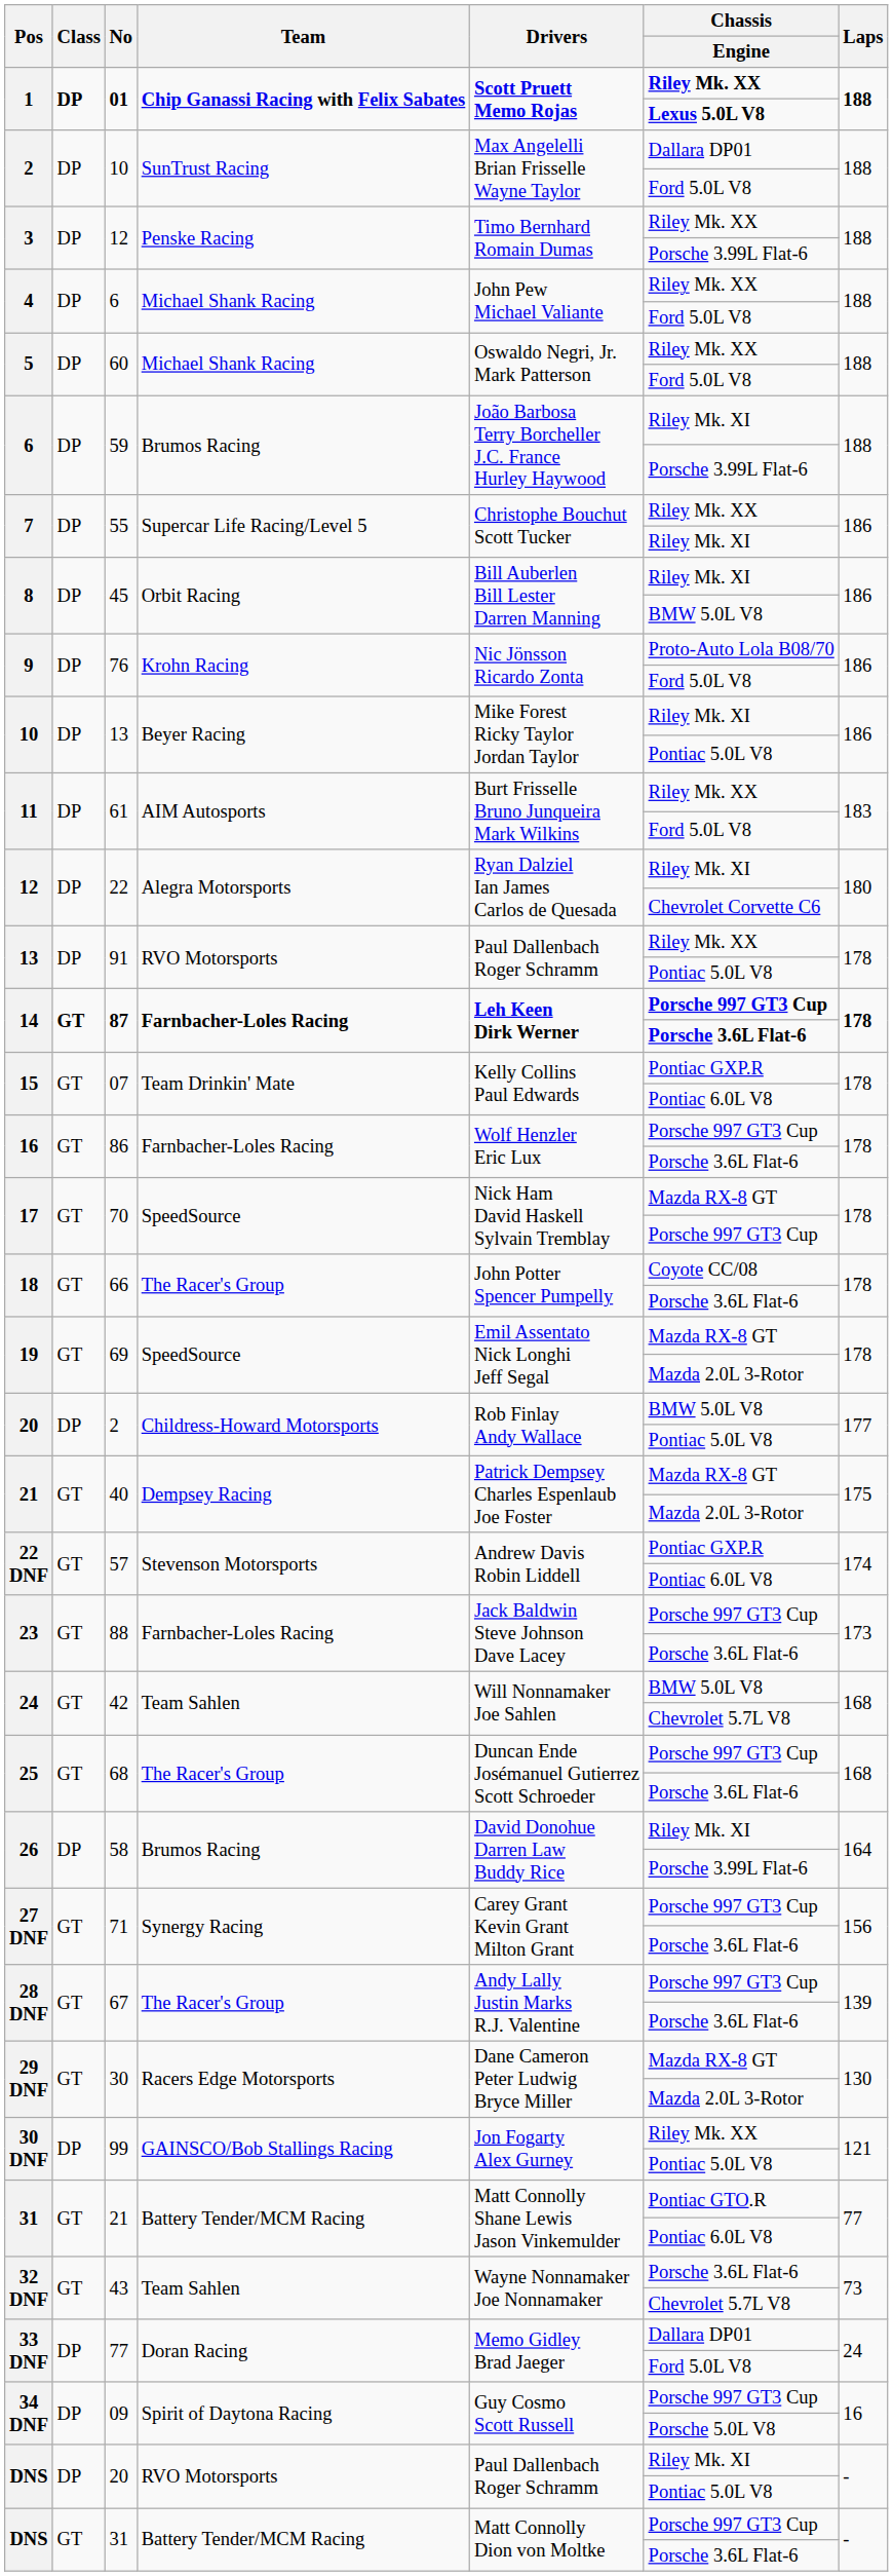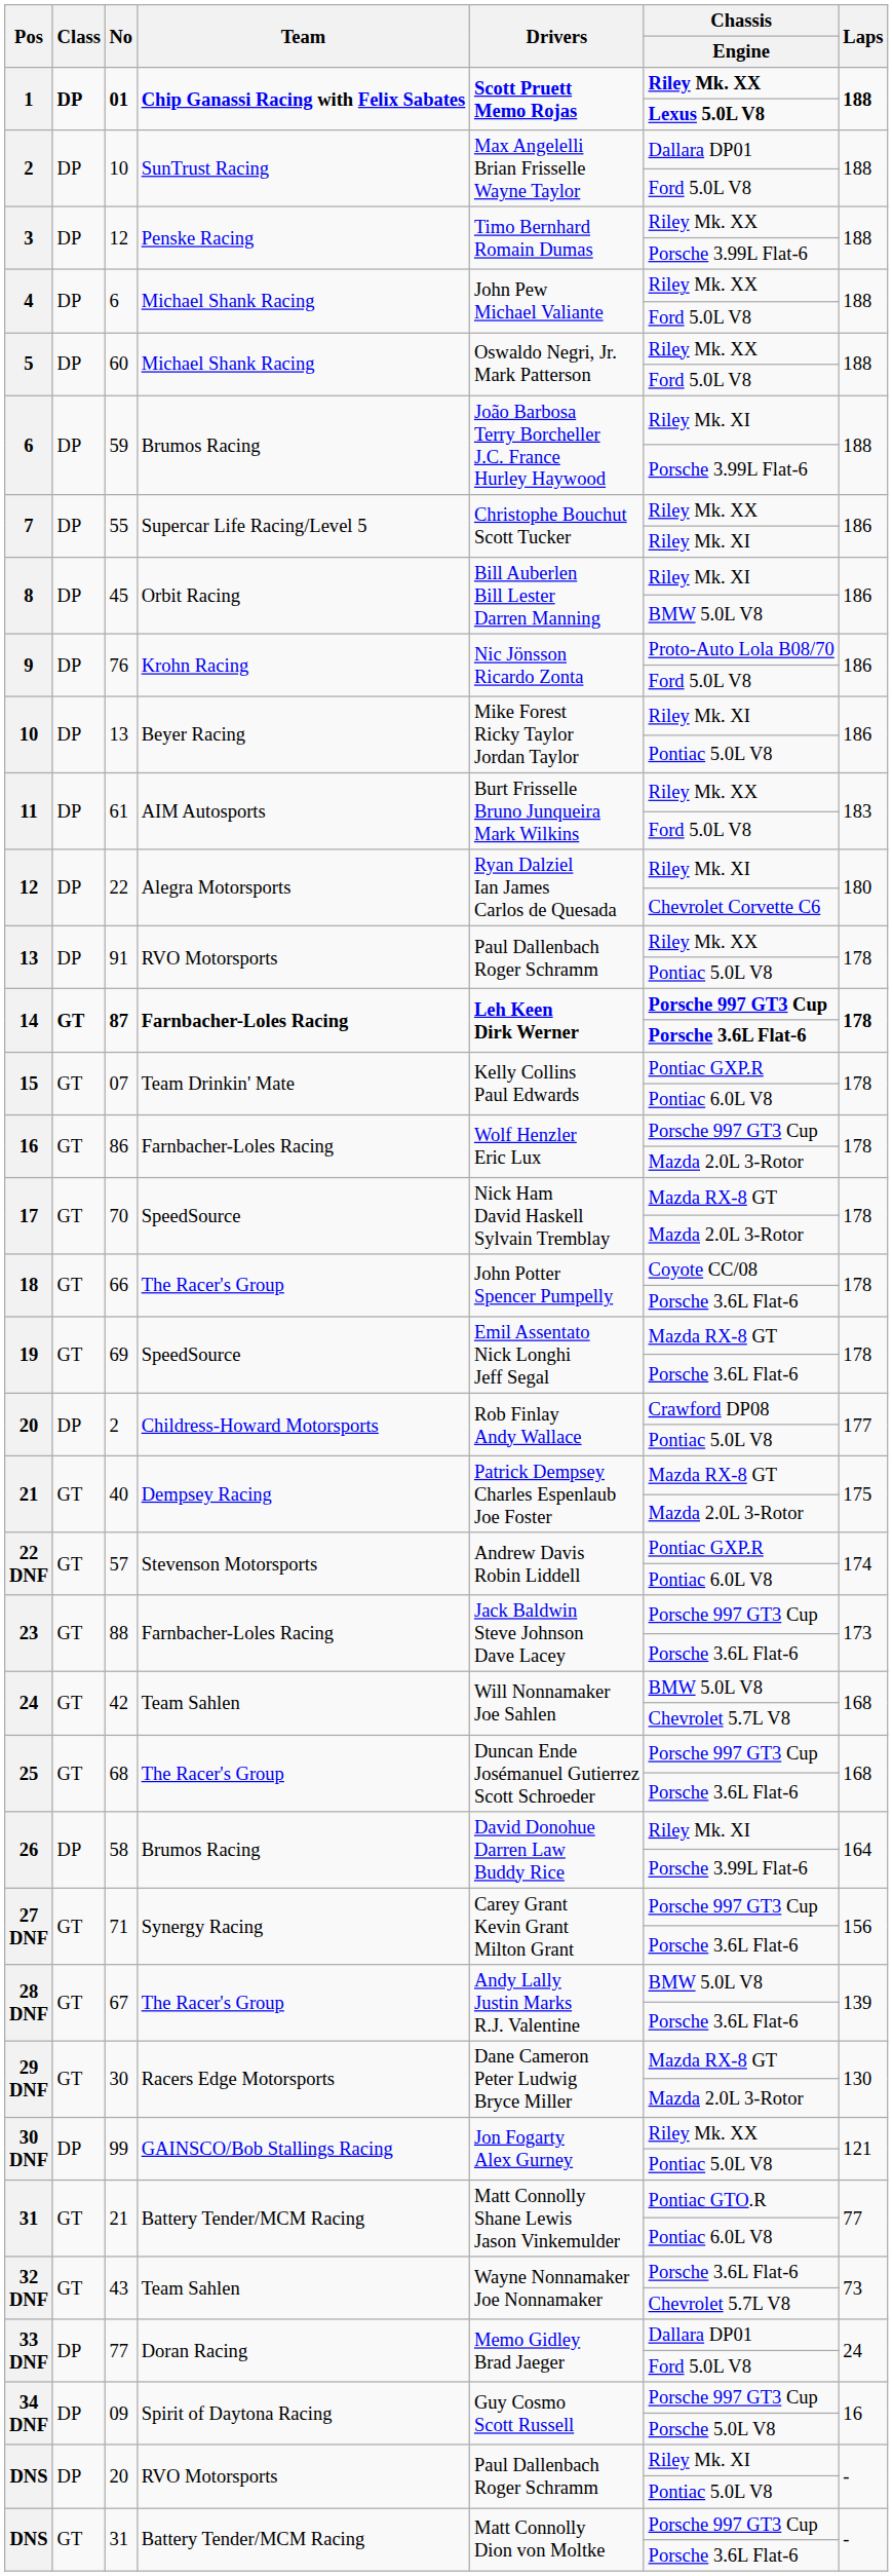row 34 | Chassis / Engine: Porsche 3.6L Flat-6 -> Mazda 2.0L 3-Rotor
row 36 | Chassis / Engine: Porsche 997 GT3 Cup -> Mazda 2.0L 3-Rotor
row 40 | Chassis / Engine: Mazda 2.0L 3-Rotor -> Porsche 3.6L Flat-6
row 41 | Chassis / Engine: BMW 5.0L V8 -> Crawford DP08
row 57 | Chassis / Engine: Porsche 997 GT3 Cup -> BMW 5.0L V8
